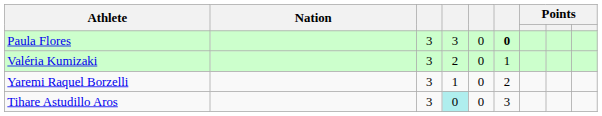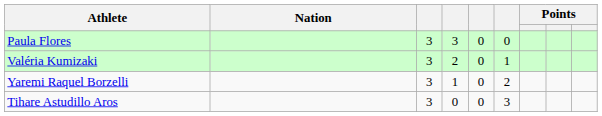Paula Flores | column 6: bold -> normal
Tihare Astudillo Aros | column 4: paleturquoise background -> no background
